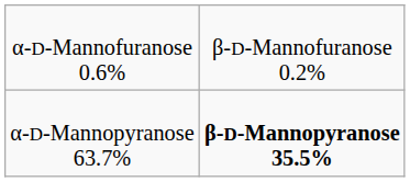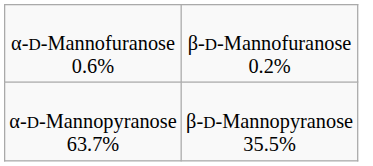α-D-Mannopyranose 63.7% | column 2: bold -> normal
